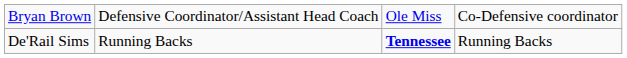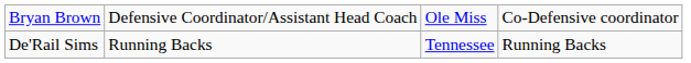De'Rail Sims | column 3: bold -> normal
